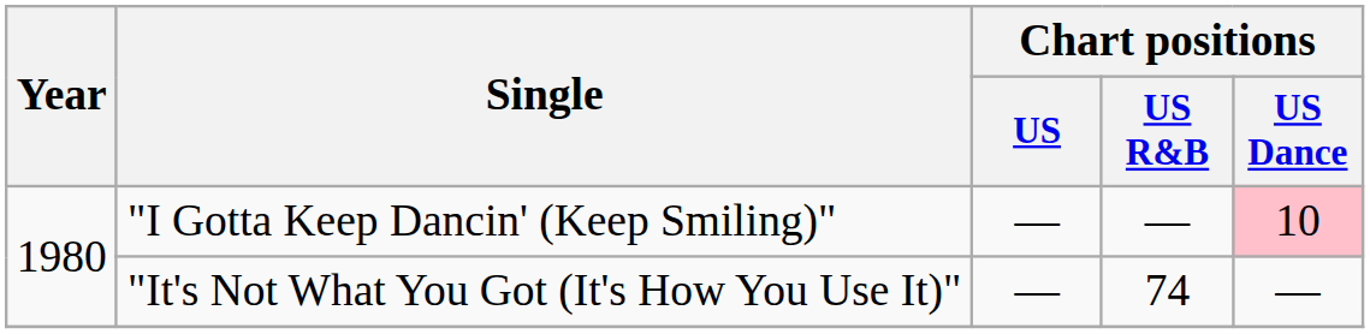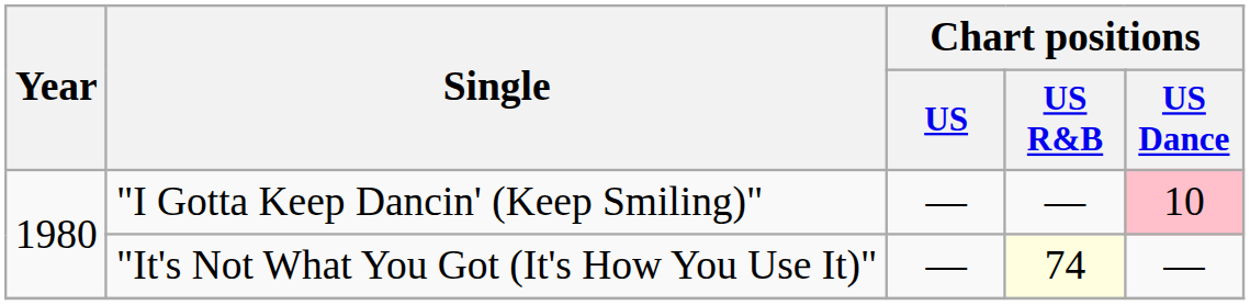"It's Not What You Got (It's How You Use It)" | Chart positions / US R&B: no background -> lightyellow background
